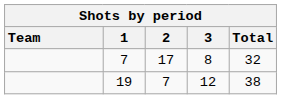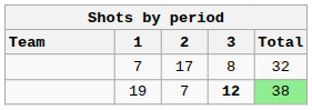19 | 3: normal -> bold
19 | Total: no background -> lightgreen background
